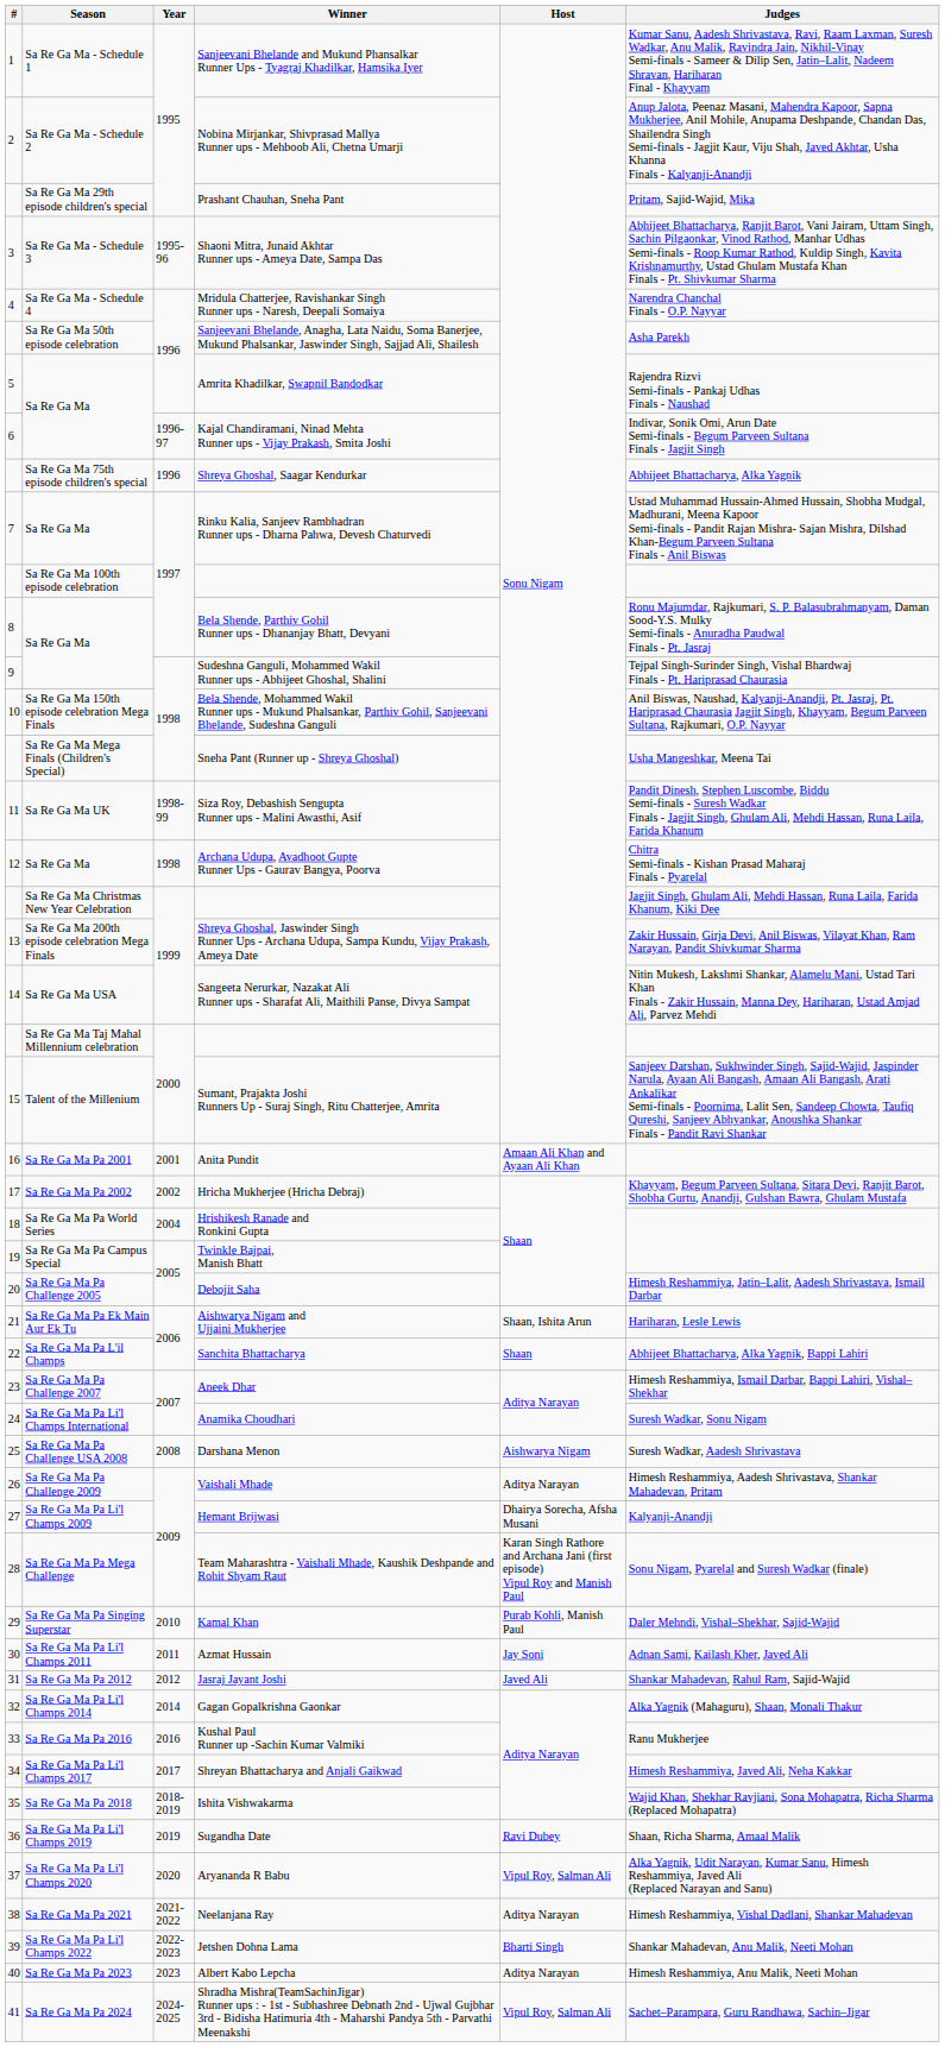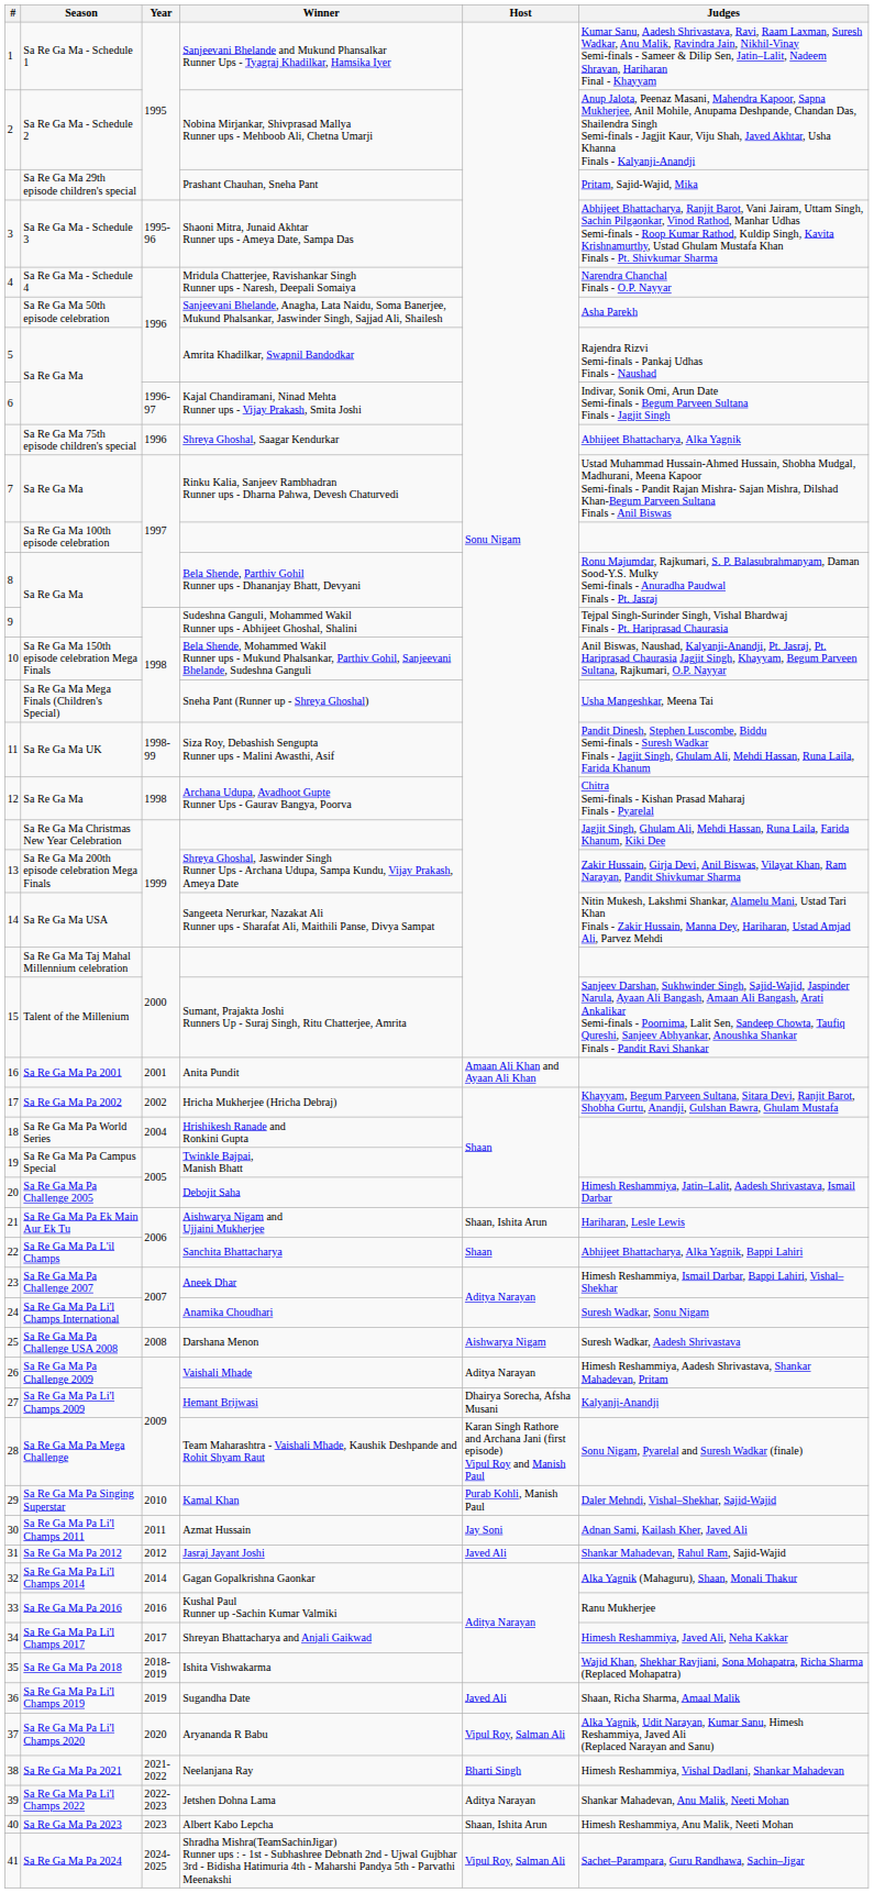Sugandha Date | Host: Ravi Dubey -> Javed Ali
Neelanjana Ray | Host: Aditya Narayan -> Bharti Singh
Jetshen Dohna Lama | Host: Bharti Singh -> Aditya Narayan
Albert Kabo Lepcha | Host: Aditya Narayan -> Shaan, Ishita Arun
